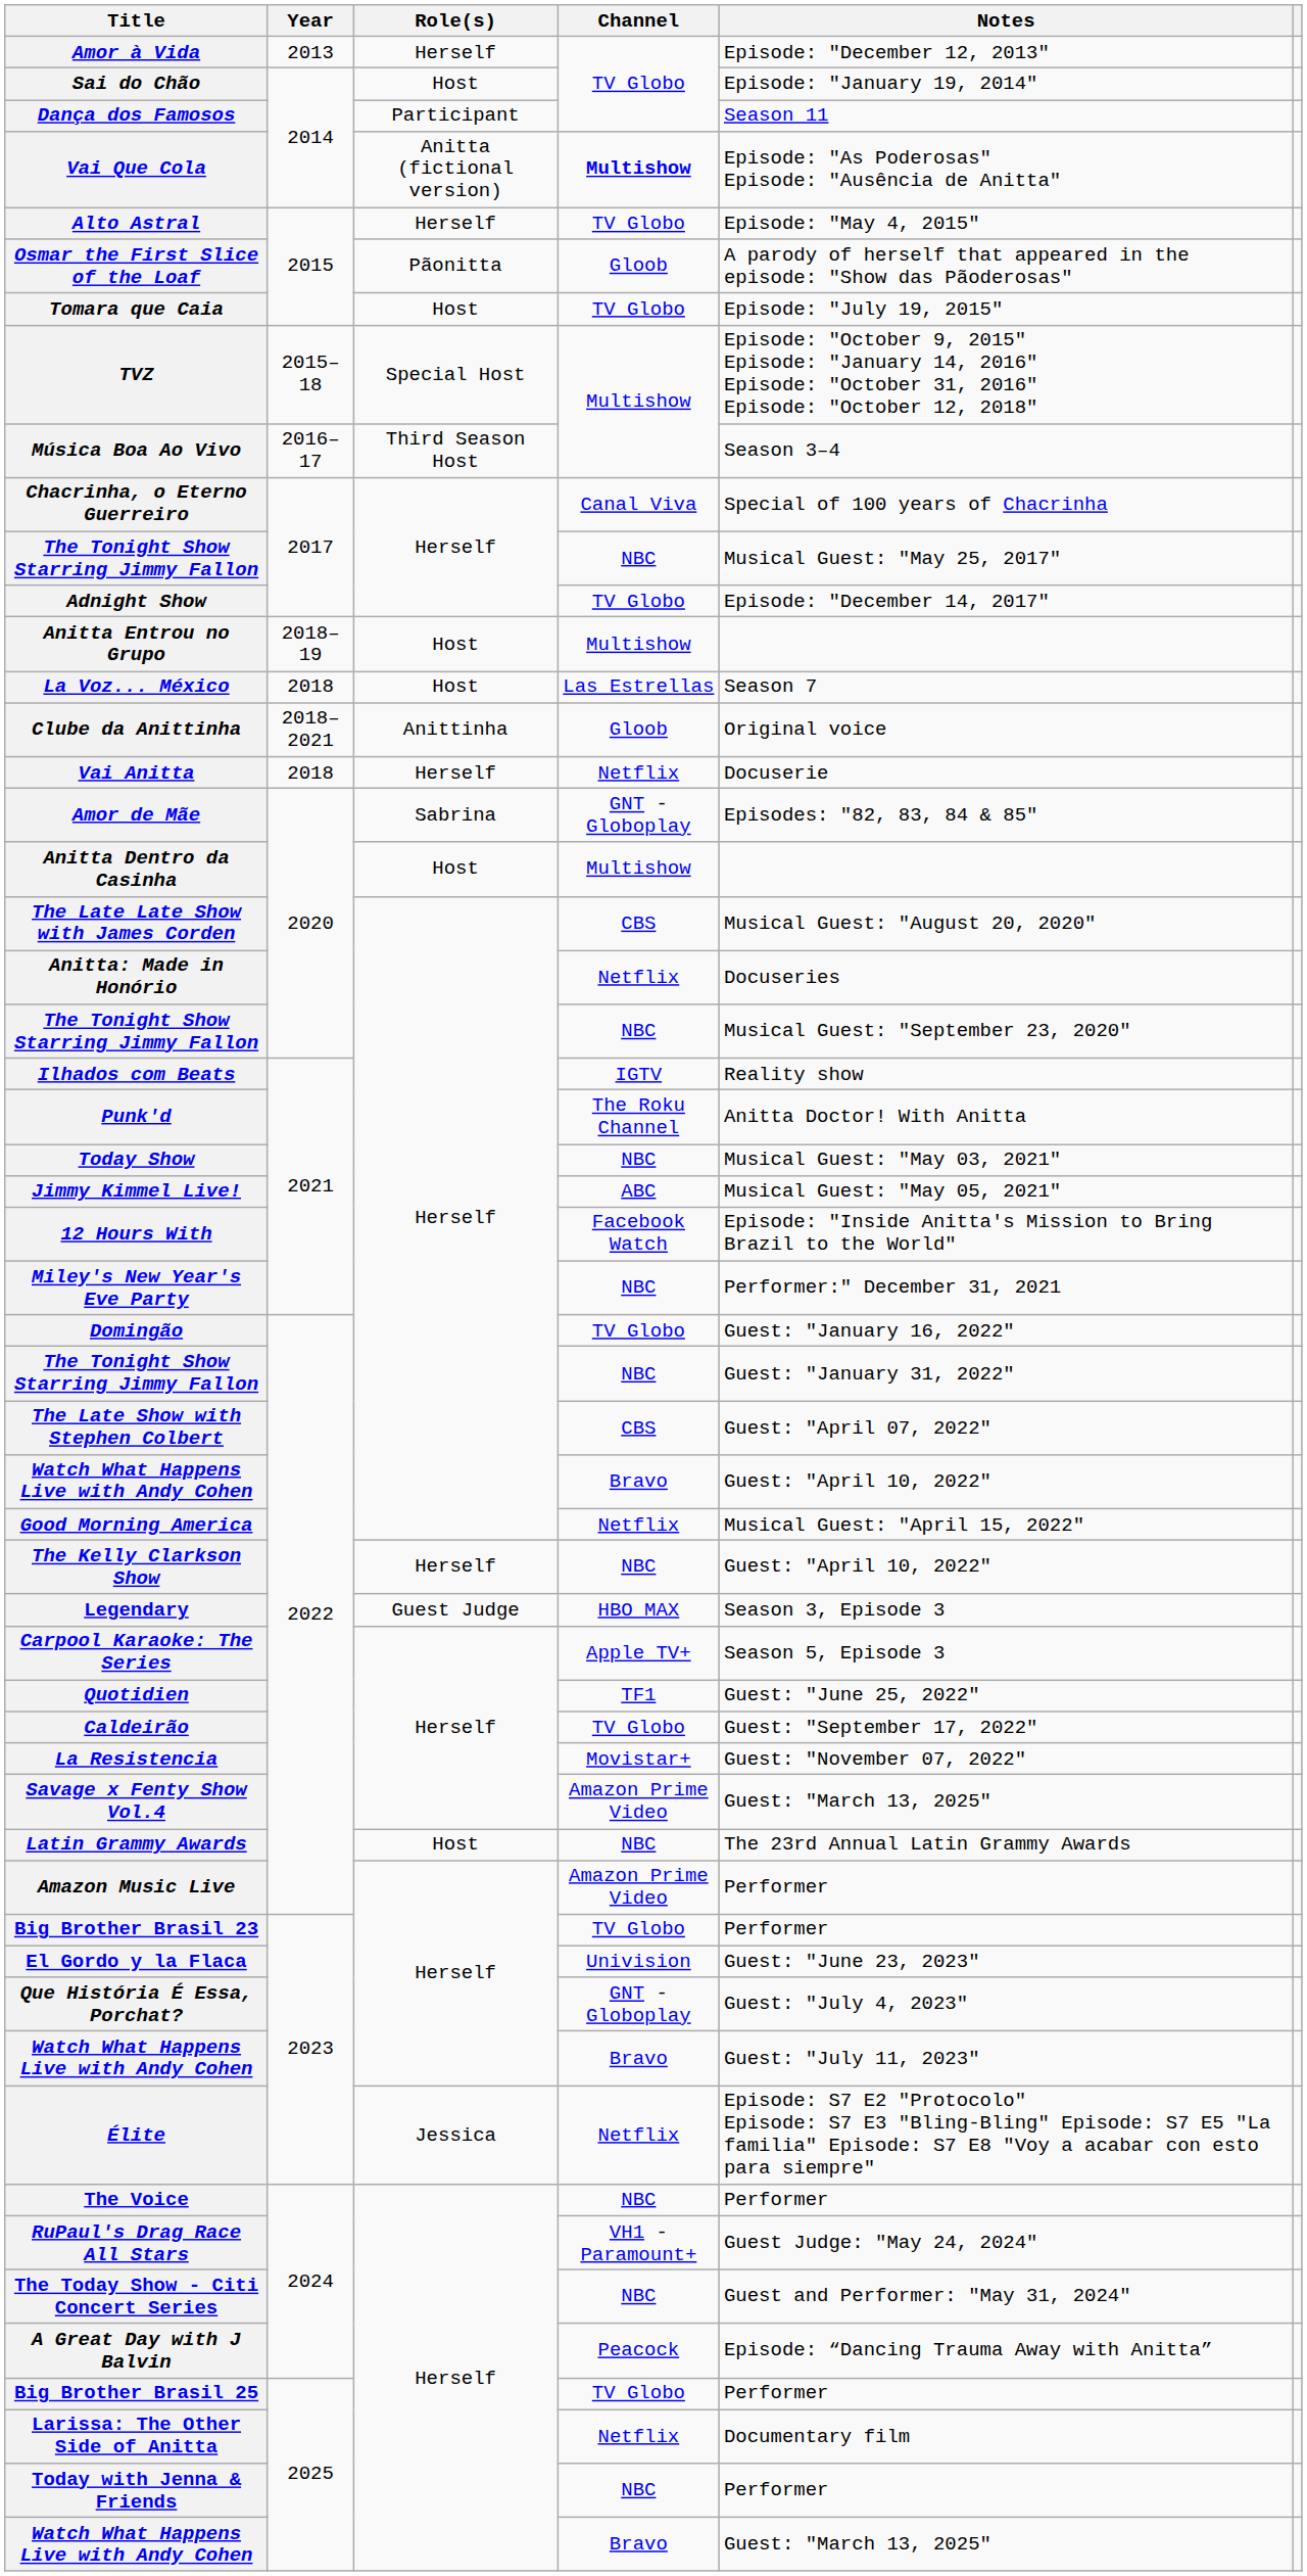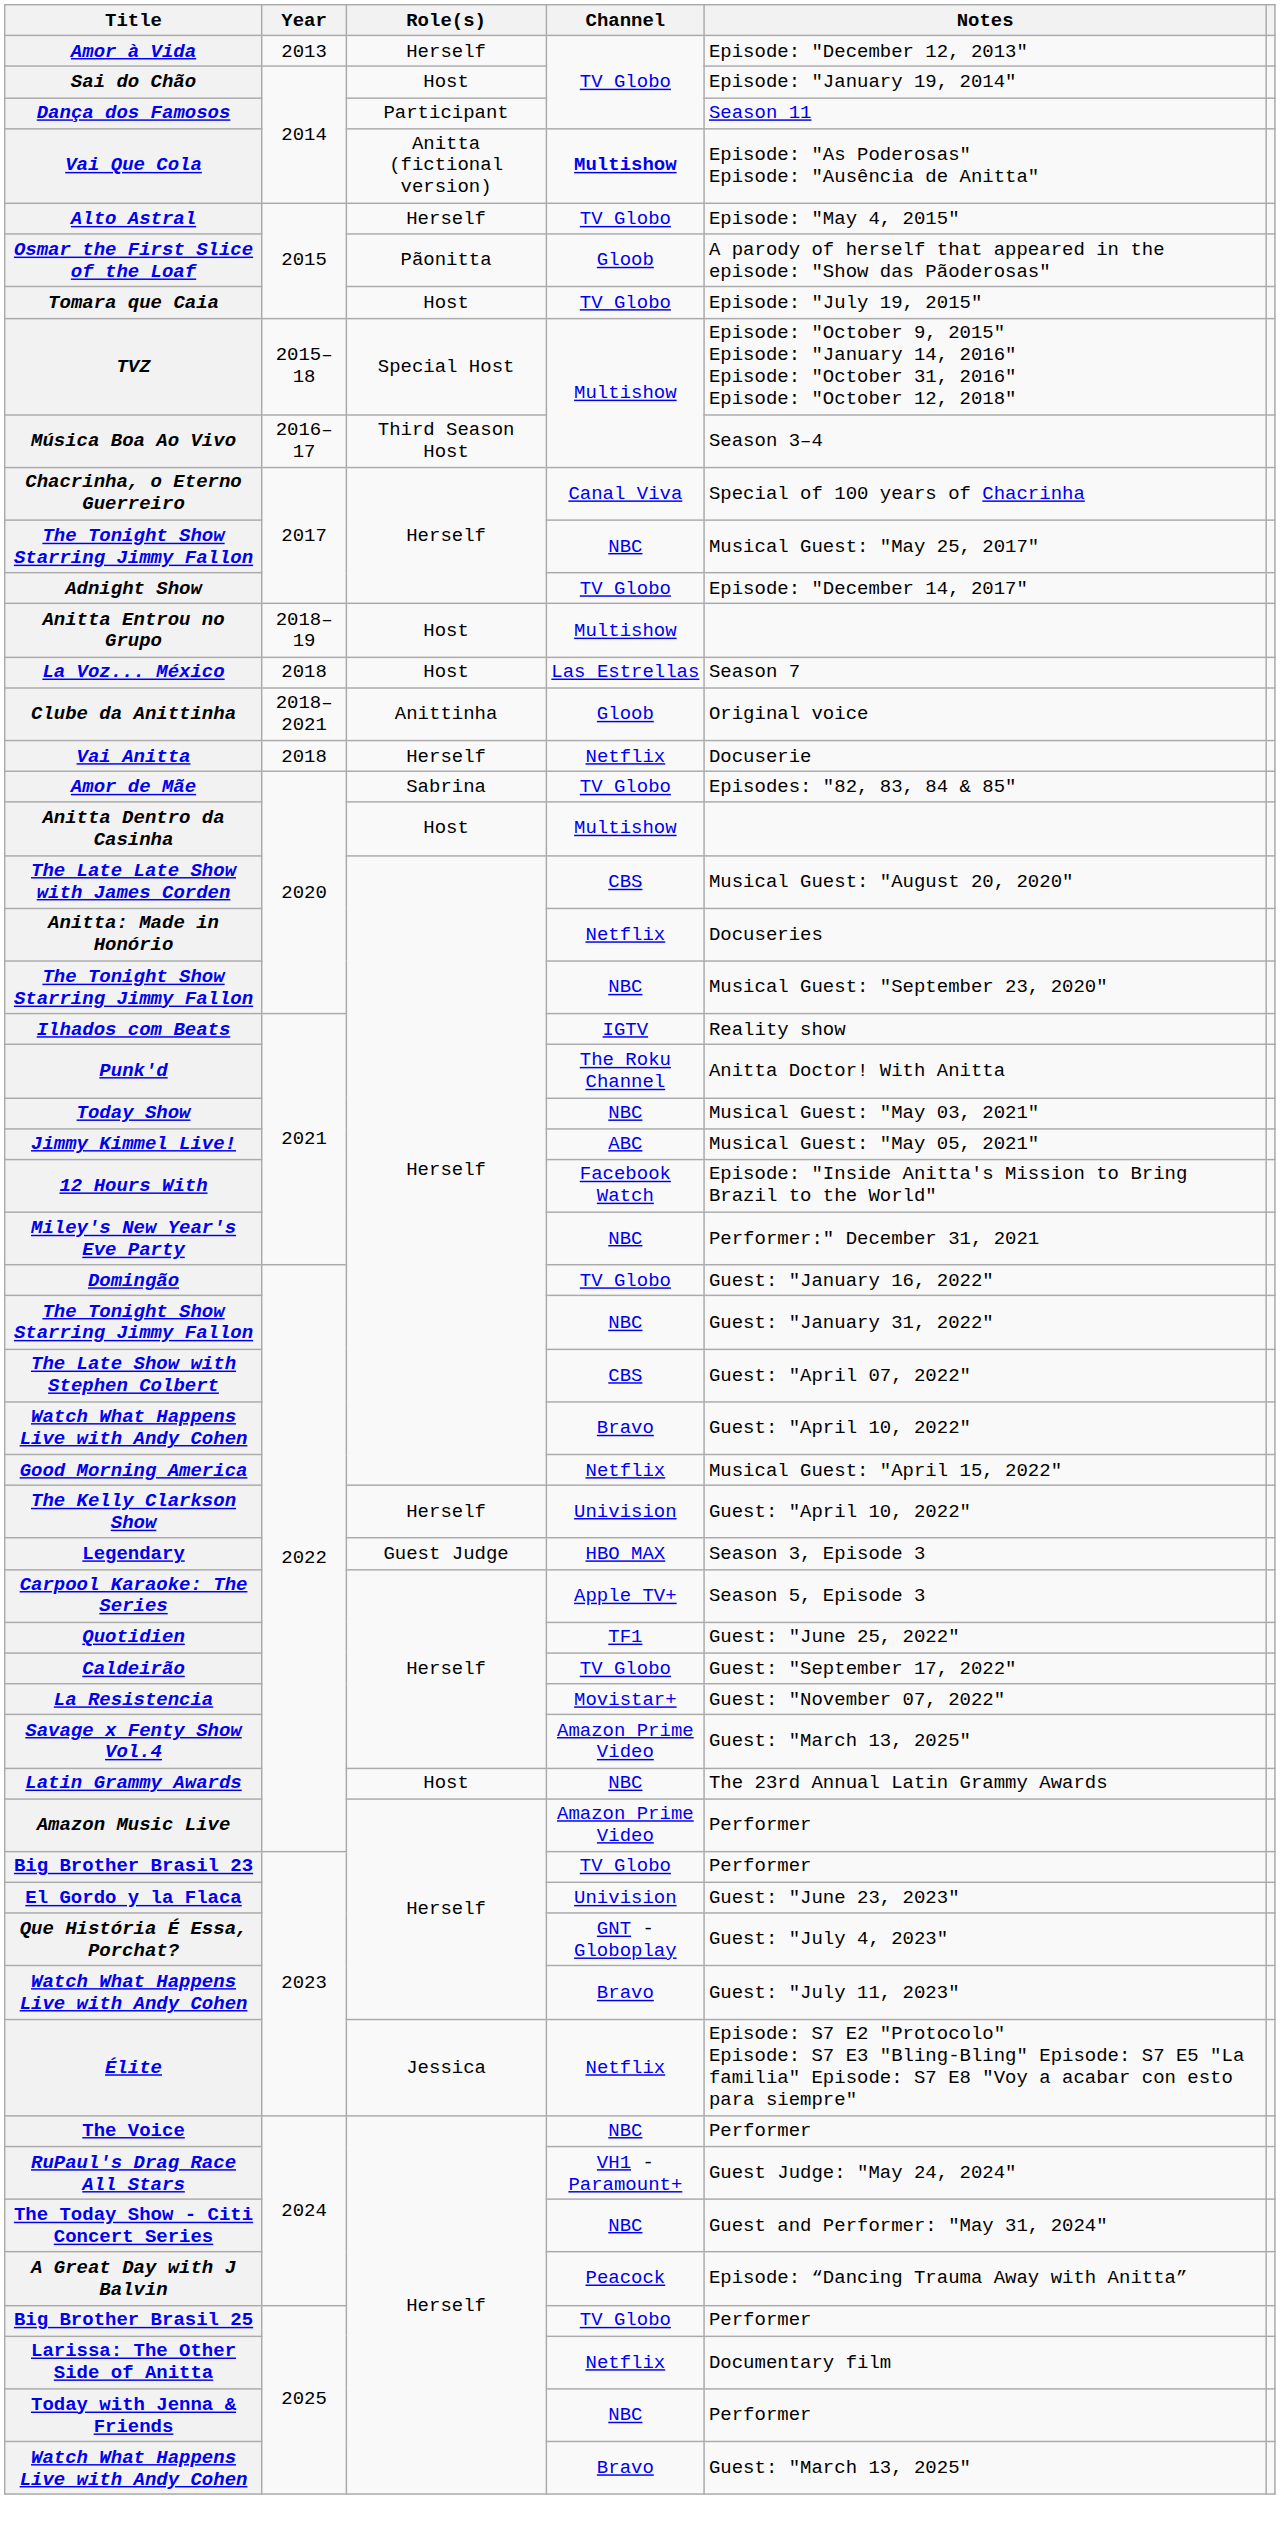Amor de Mãe | Channel: GNT - Globoplay -> TV Globo
The Kelly Clarkson Show | Channel: NBC -> Univision
